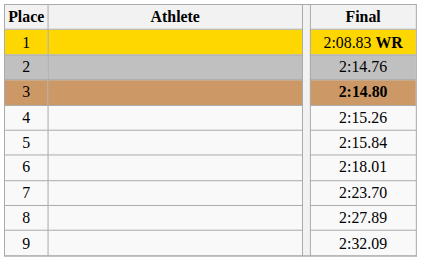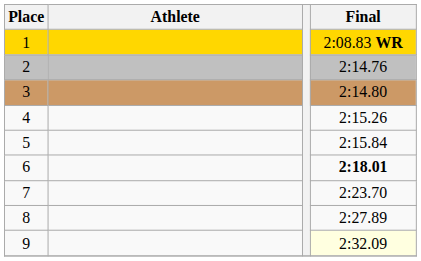3 | Final: bold -> normal
6 | Final: normal -> bold
9 | Final: no background -> lightyellow background
